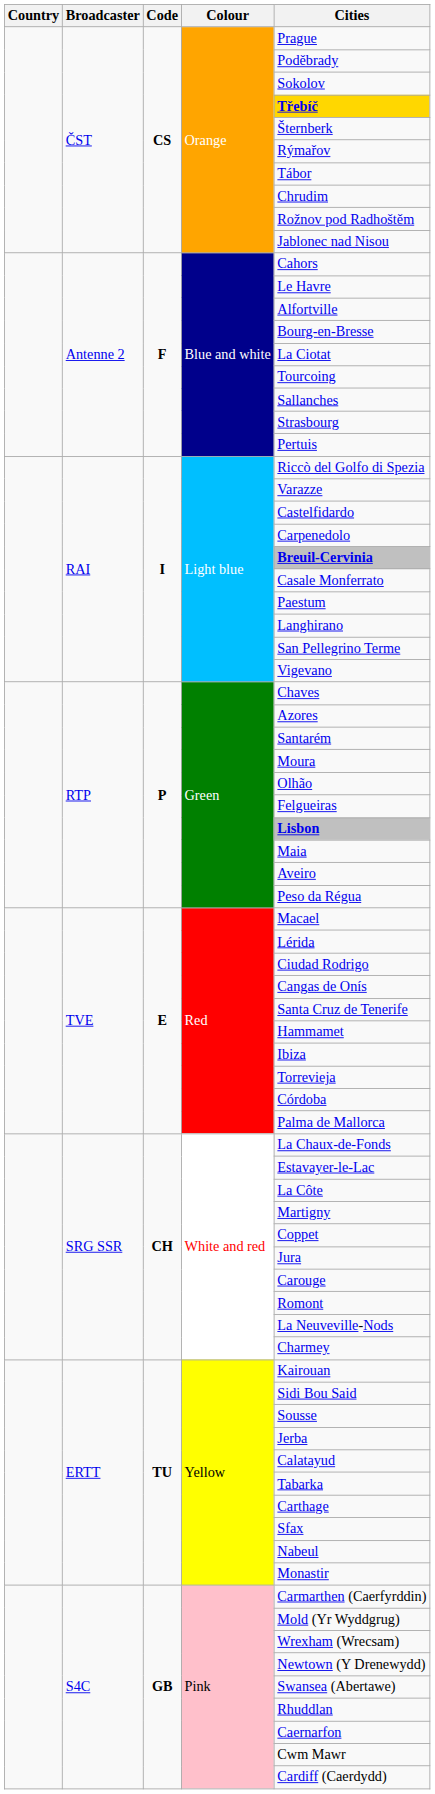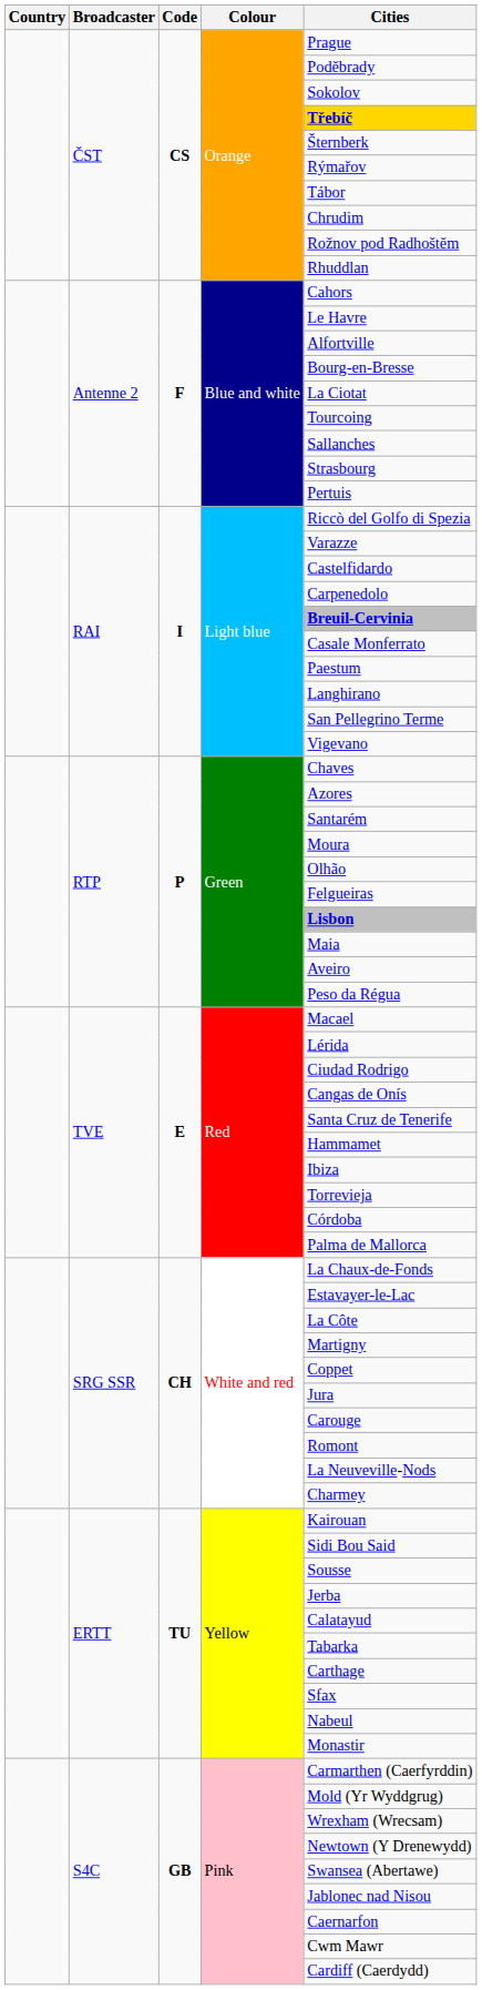row 11 | Cities: Jablonec nad Nisou -> Rhuddlan
row 76 | Cities: Rhuddlan -> Jablonec nad Nisou
